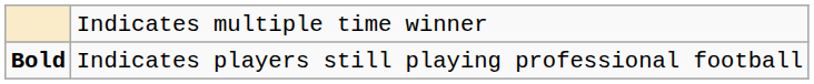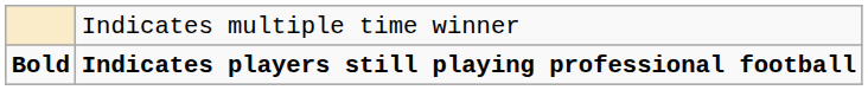Bold | column 2: normal -> bold
